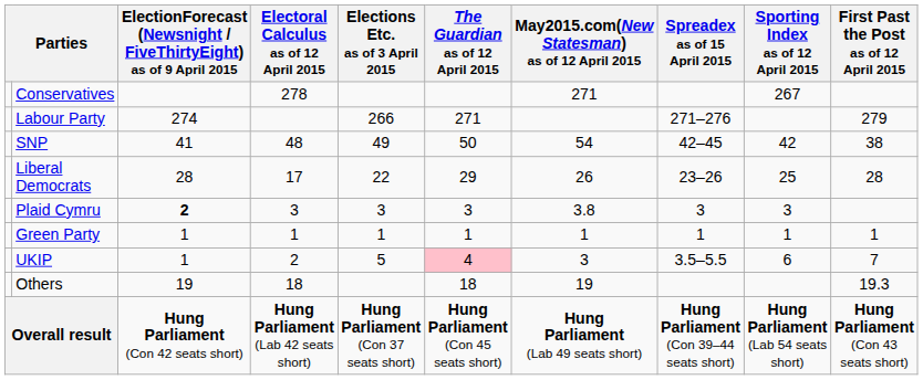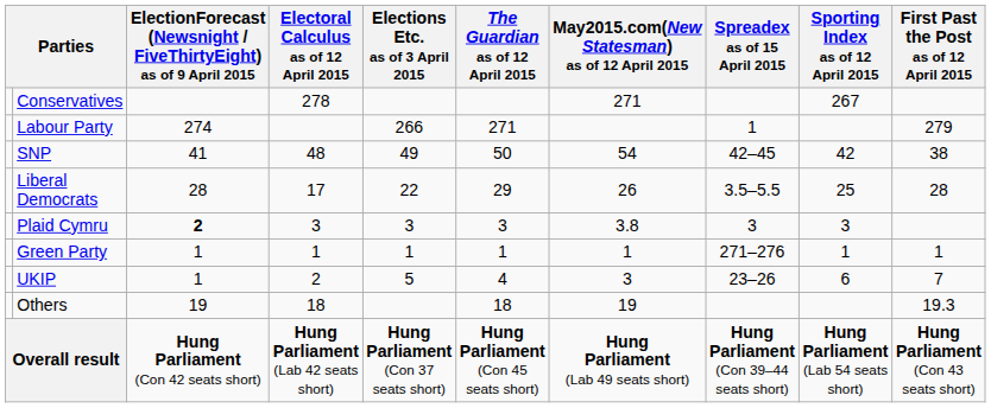Labour Party | Spreadex as of 15 April 2015: 271–276 -> 1
Liberal Democrats | Spreadex as of 15 April 2015: 23–26 -> 3.5–5.5
Green Party | Spreadex as of 15 April 2015: 1 -> 271–276
UKIP | The Guardian as of 12 April 2015: pink background -> no background
UKIP | Spreadex as of 15 April 2015: 3.5–5.5 -> 23–26
